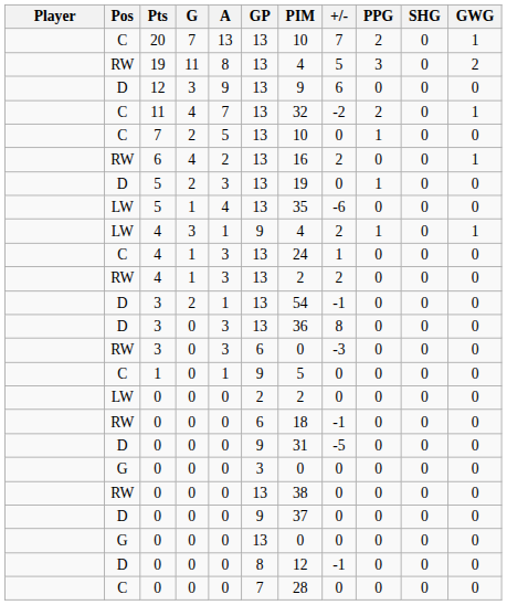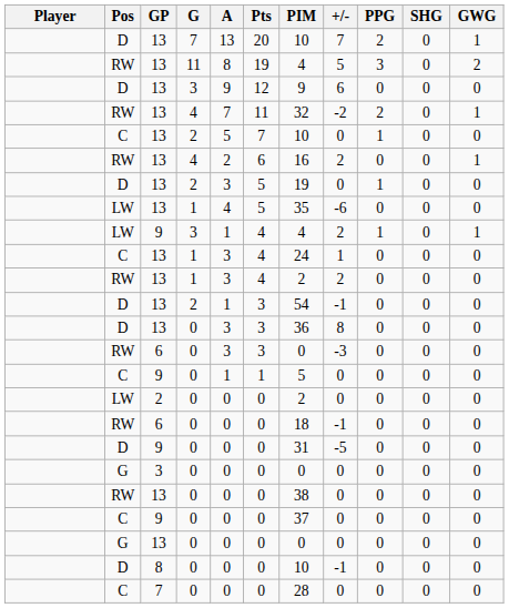columns swapped: GP <-> Pts
row 2 | Pos: C -> D
row 5 | Pos: C -> RW
row 22 | Pos: D -> C
row 24 | PIM: 12 -> 10
